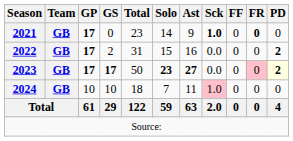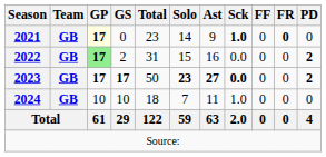2021 | GP: no background -> lightyellow background
2022 | GP: no background -> lightgreen background
2023 | Sck: normal -> bold
2023 | FR: pink background -> no background
2023 | PD: lightyellow background -> no background
2024 | Sck: pink background -> no background
